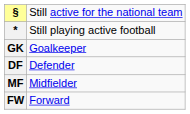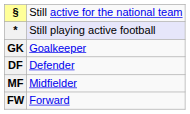* | column 2: no background -> lavender background
